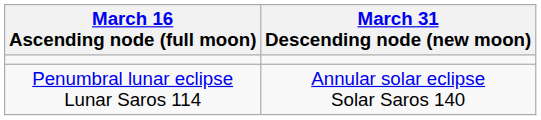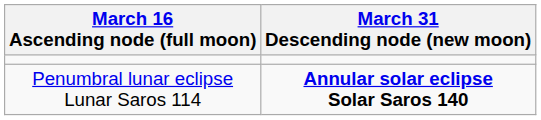Penumbral lunar eclipse Lunar Saros 114 | March 31 Descending node (new moon): normal -> bold
